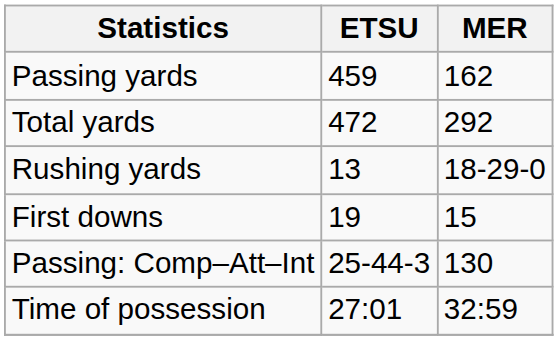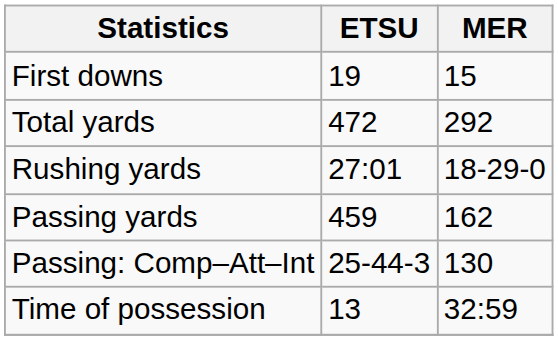rows swapped: First downs <-> Passing yards
Rushing yards | ETSU: 13 -> 27:01
Time of possession | ETSU: 27:01 -> 13
